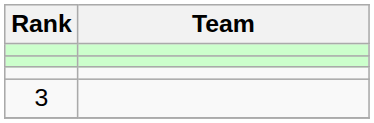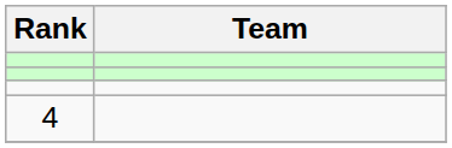row 5 | Rank: 3 -> 4
